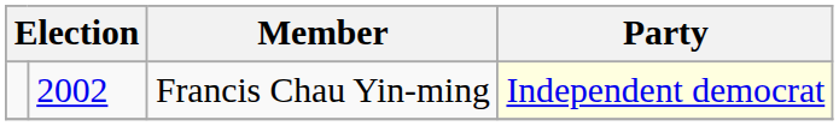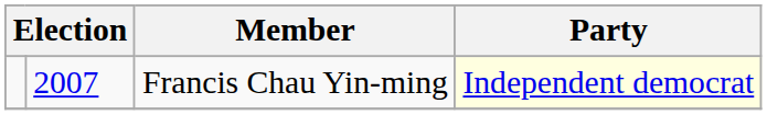Francis Chau Yin-ming | column 2: 2002 -> 2007
